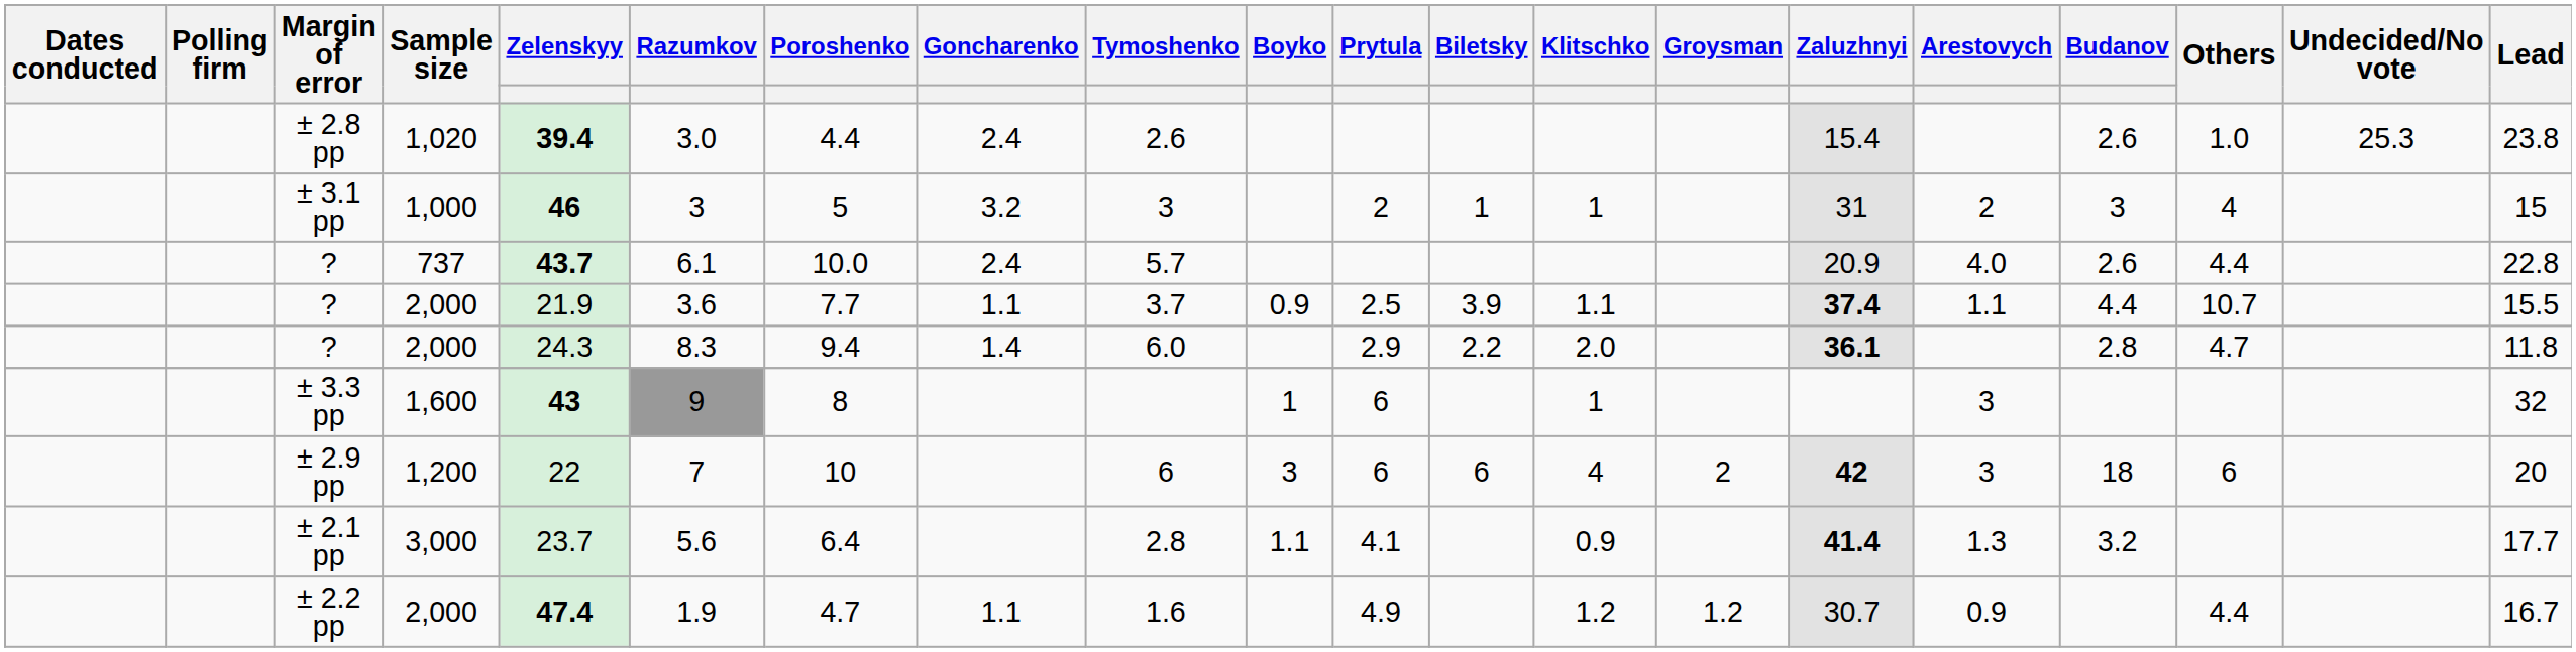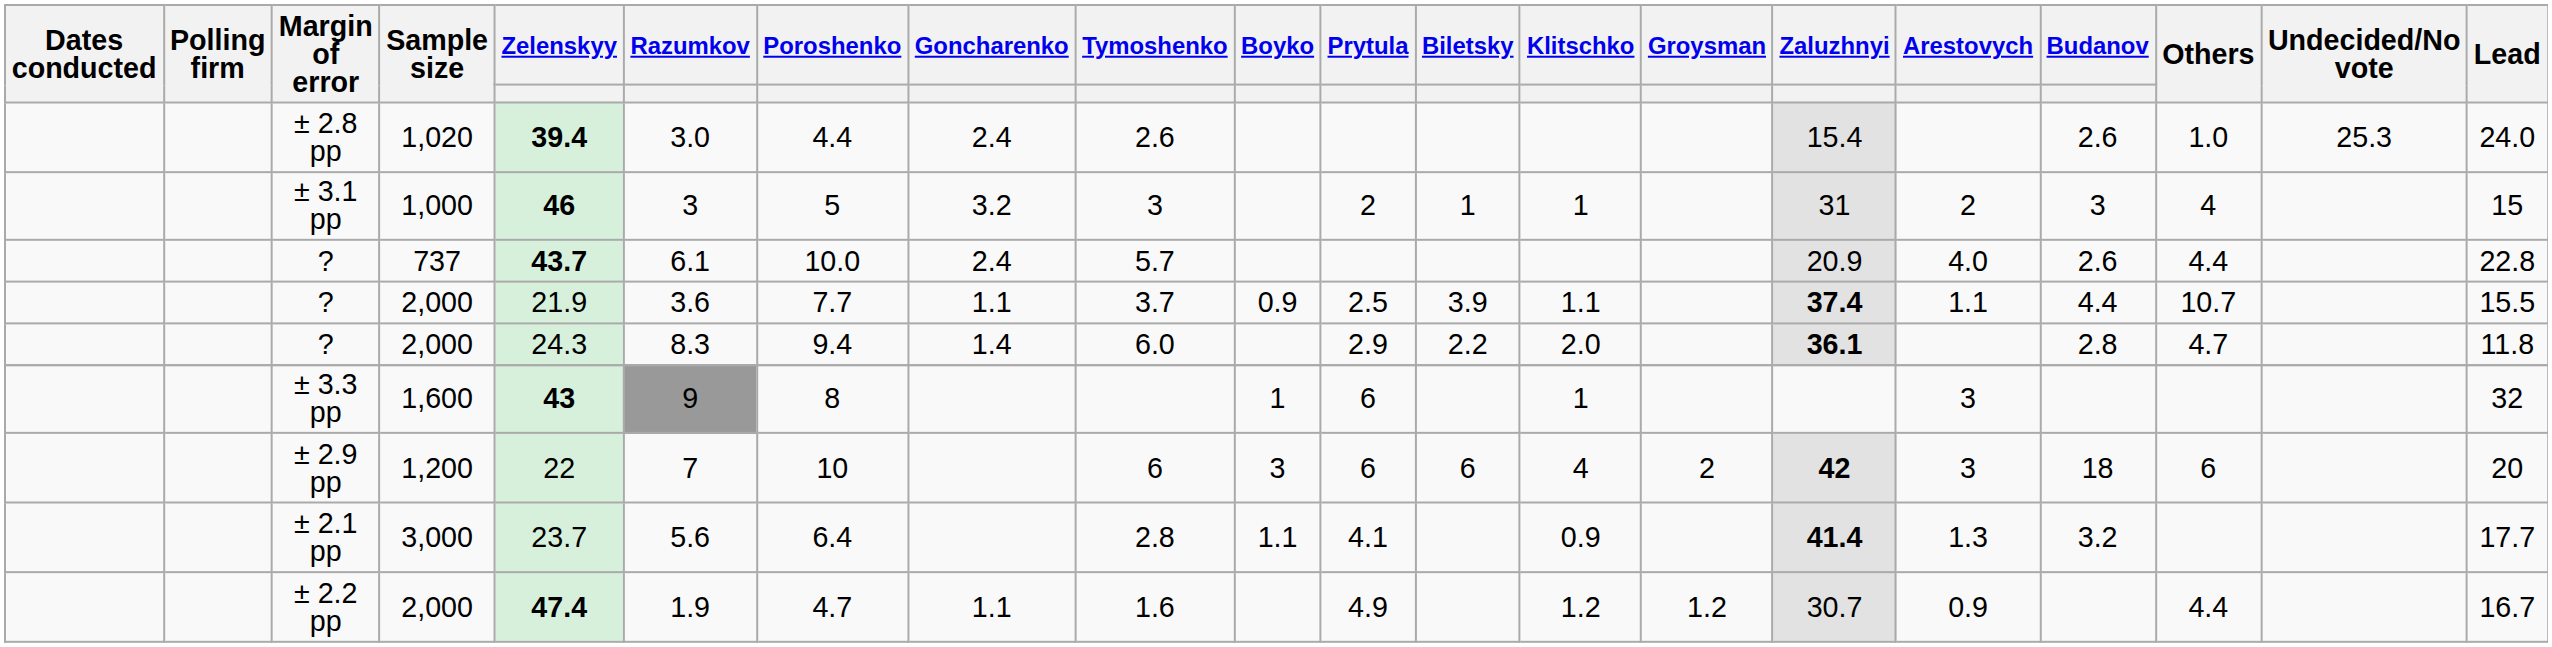± 2.8 pp | Lead: 23.8 -> 24.0
